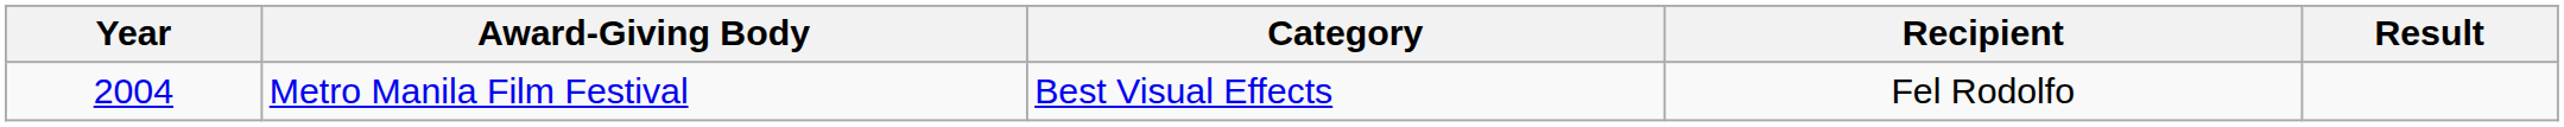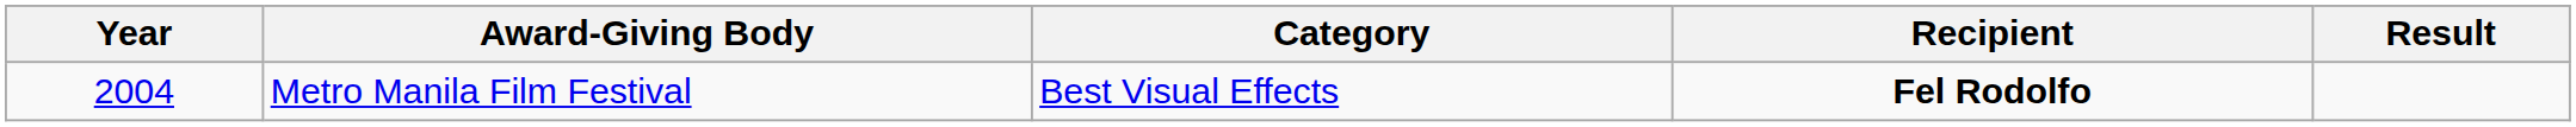Metro Manila Film Festival | Recipient: normal -> bold
